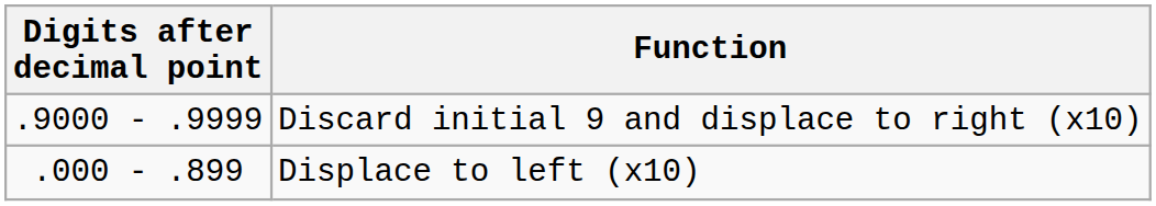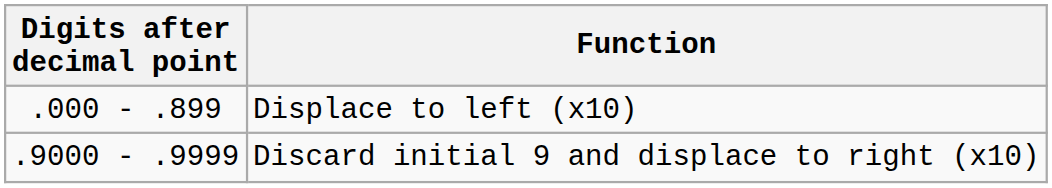rows swapped: Displace to left (x10) <-> Discard initial 9 and displace to right (x10)
